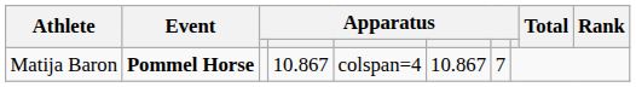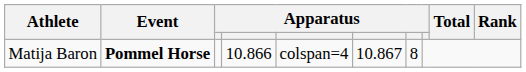Matija Baron | column 4: 10.867 -> 10.866
Matija Baron | column 7: 7 -> 8
